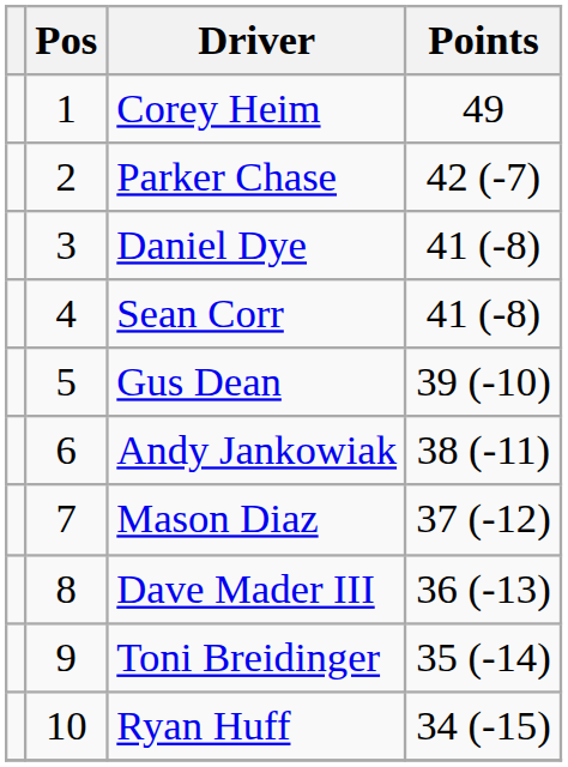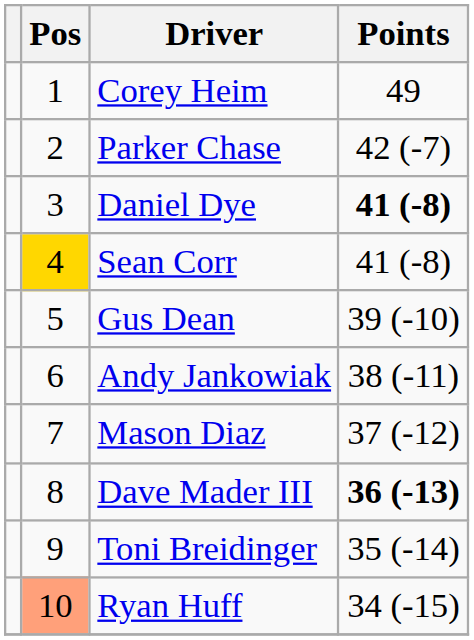Daniel Dye | Points: normal -> bold
Sean Corr | Pos: no background -> gold background
Dave Mader III | Points: normal -> bold
Ryan Huff | Pos: no background -> lightsalmon background
